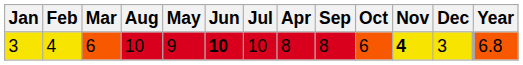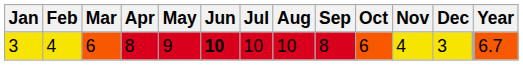columns swapped: Apr <-> Aug
row 2 | Nov: bold -> normal
row 2 | Year: 6.8 -> 6.7
